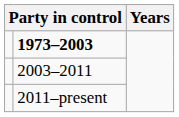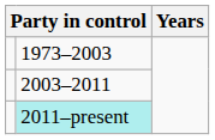1973–2003 | column 2: bold -> normal
2011–present | column 2: no background -> paleturquoise background
